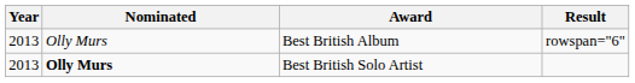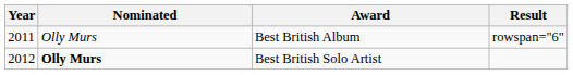Best British Album | Year: 2013 -> 2011
Best British Solo Artist | Year: 2013 -> 2012
